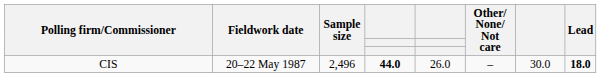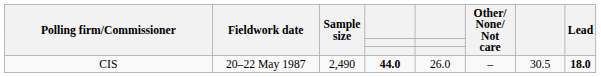CIS | Sample size: 2,496 -> 2,490
CIS | column 7: 30.0 -> 30.5
